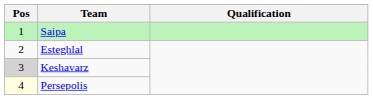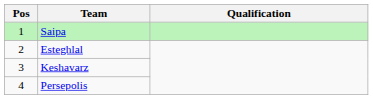Keshavarz | Pos: lightgrey background -> no background
Persepolis | Pos: lightyellow background -> no background
